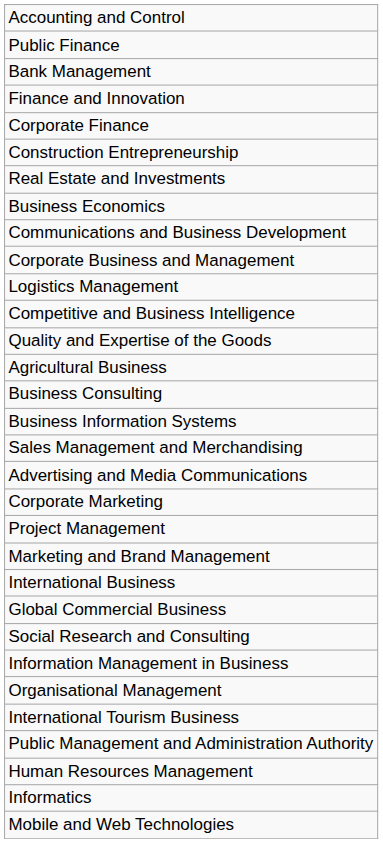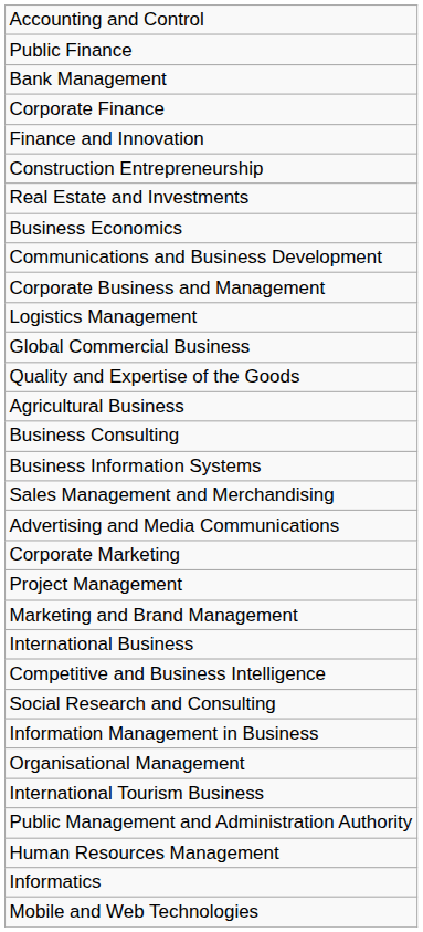row 4 | column 1: Finance and Innovation -> Corporate Finance
row 5 | column 1: Corporate Finance -> Finance and Innovation
row 12 | column 1: Competitive and Business Intelligence -> Global Commercial Business
row 23 | column 1: Global Commercial Business -> Competitive and Business Intelligence
